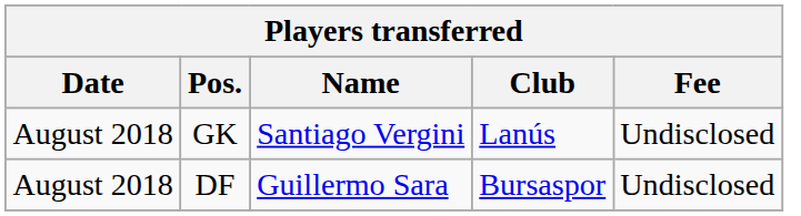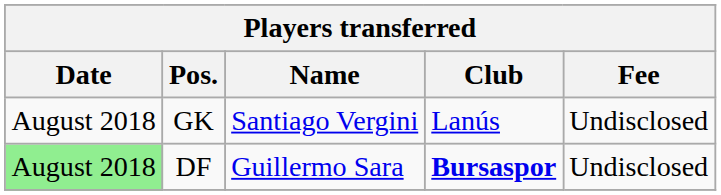DF | Date: no background -> lightgreen background
DF | Club: normal -> bold
